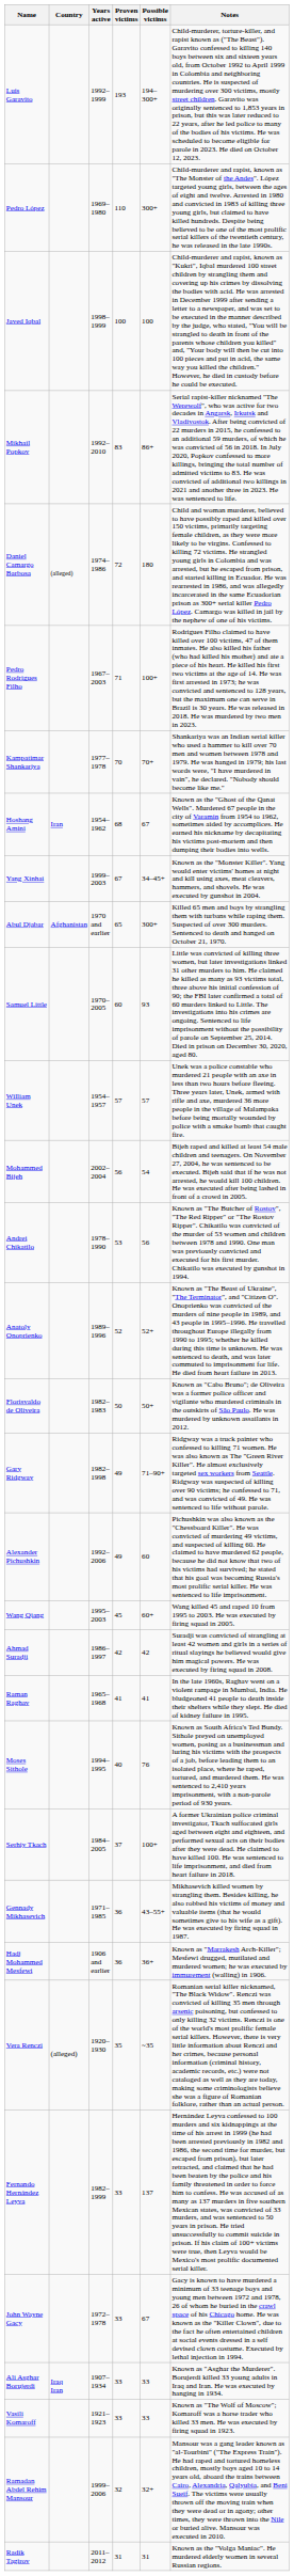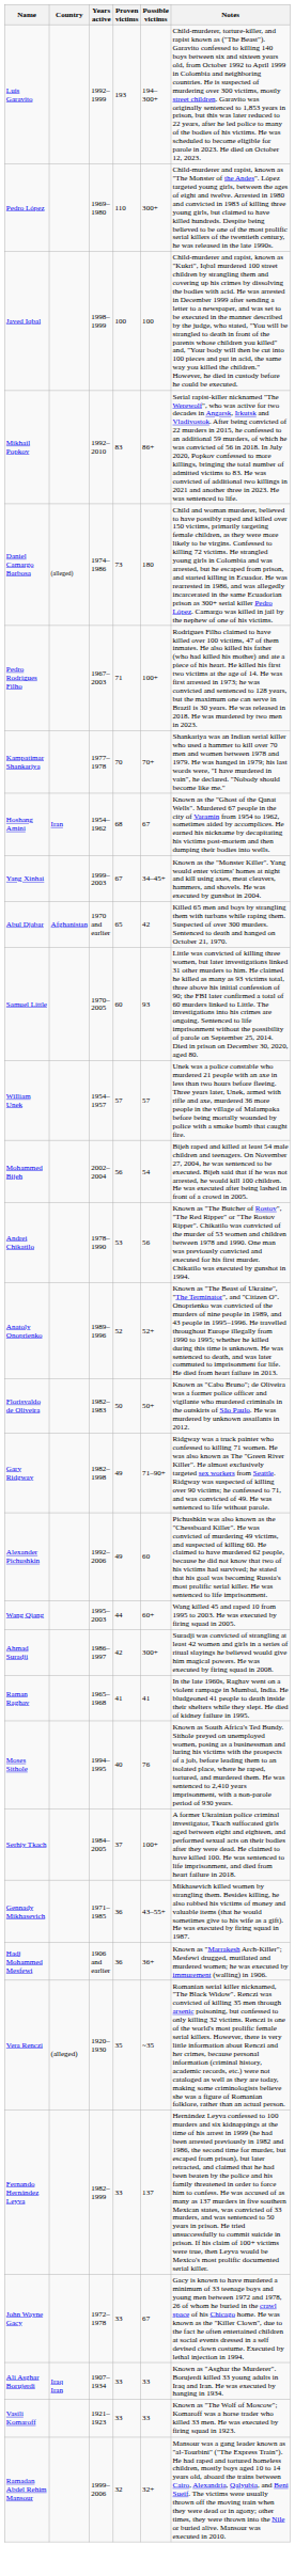Daniel Camargo Barbosa | Proven victims: 72 -> 73
Abul Djabar | Possible victims: 300+ -> 42
Wang Qiang | Proven victims: 45 -> 44
Ahmad Suradji | Possible victims: 42 -> 300+
- row: Radik Tagirov | 2011–2012 | 31 | 31 | Known as the "Volga Maniac". He murdered elderly women in several Russian regions.
